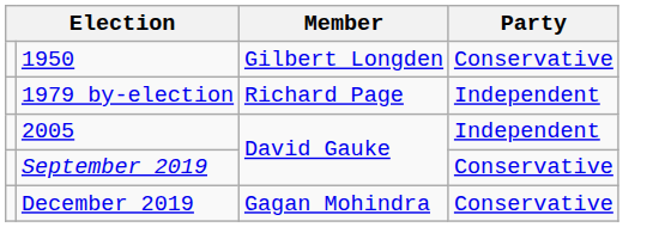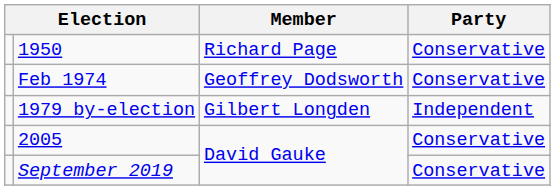1950 | Member: Gilbert Longden -> Richard Page
+ row: Feb 1974 | Geoffrey Dodsworth | Conservative
1979 by-election | Member: Richard Page -> Gilbert Longden
2005 | Party: Independent -> Conservative
- row: December 2019 | Gagan Mohindra | Conservative
